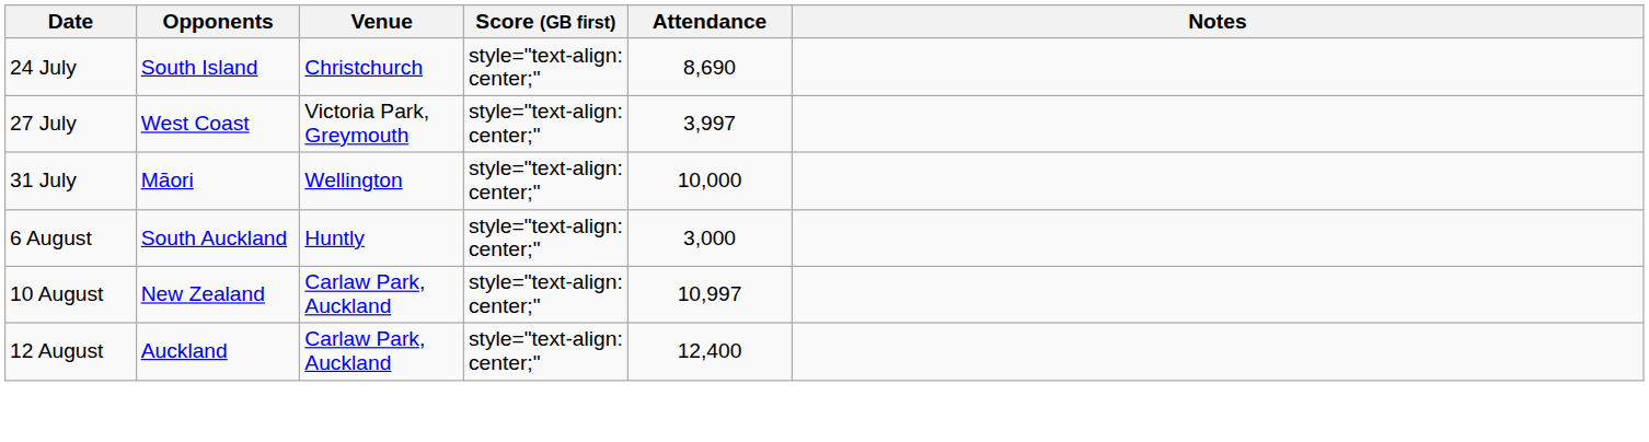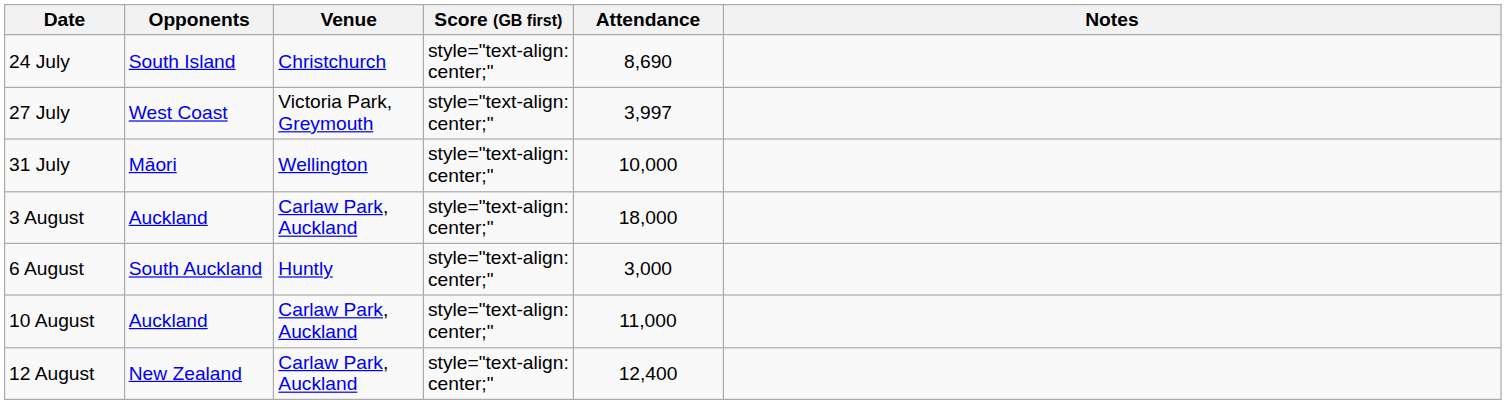+ row: 3 August | Auckland | Carlaw Park, Auckland | style="text-align: center;" | 18,000
10 August | Opponents: New Zealand -> Auckland
10 August | Attendance: 10,997 -> 11,000
12 August | Opponents: Auckland -> New Zealand
